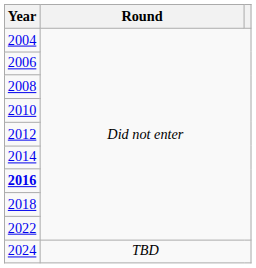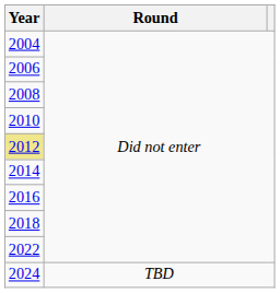2012 | Year: no background -> khaki background
2016 | Year: bold -> normal
